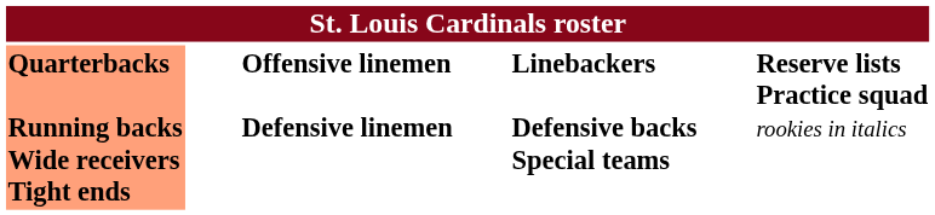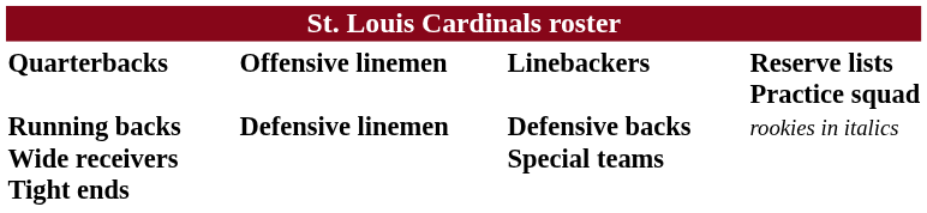Quarterbacks Running backs Wide receivers Tight ends | column 1: lightsalmon background -> no background
